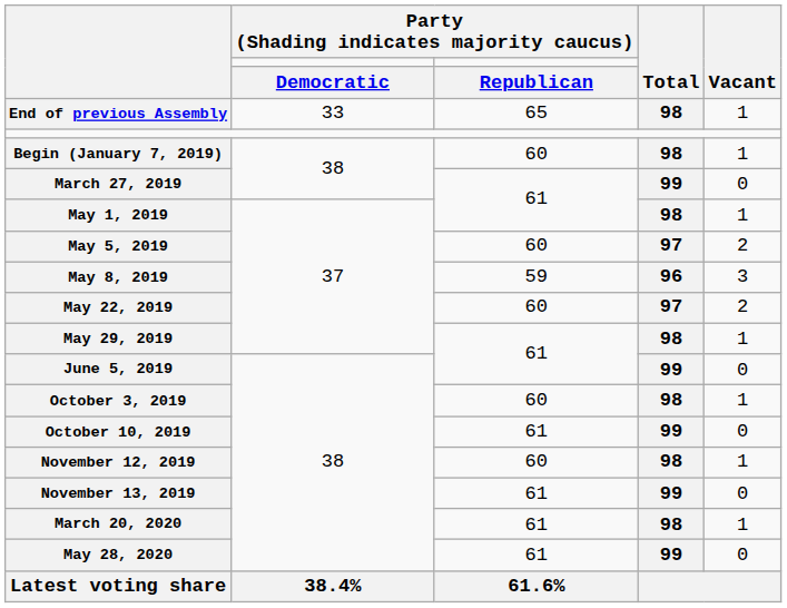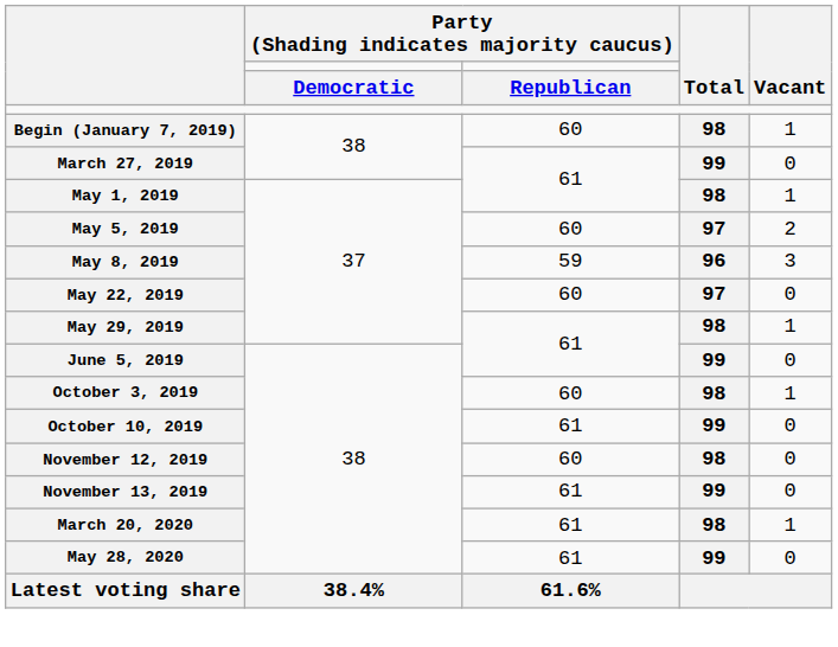- row: End of previous Assembly | 33 | 65 | 98 | 1
May 22, 2019 | Vacant: 2 -> 0
November 12, 2019 | Vacant: 1 -> 0
